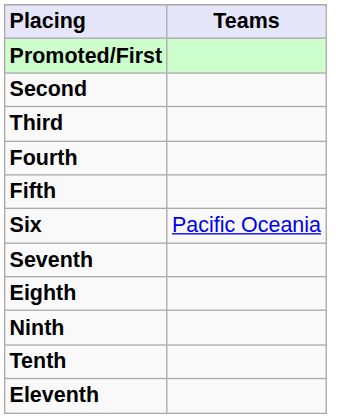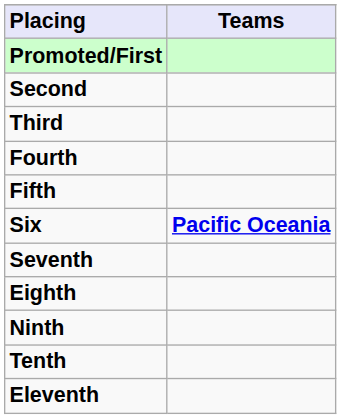Six | column 2: normal -> bold
